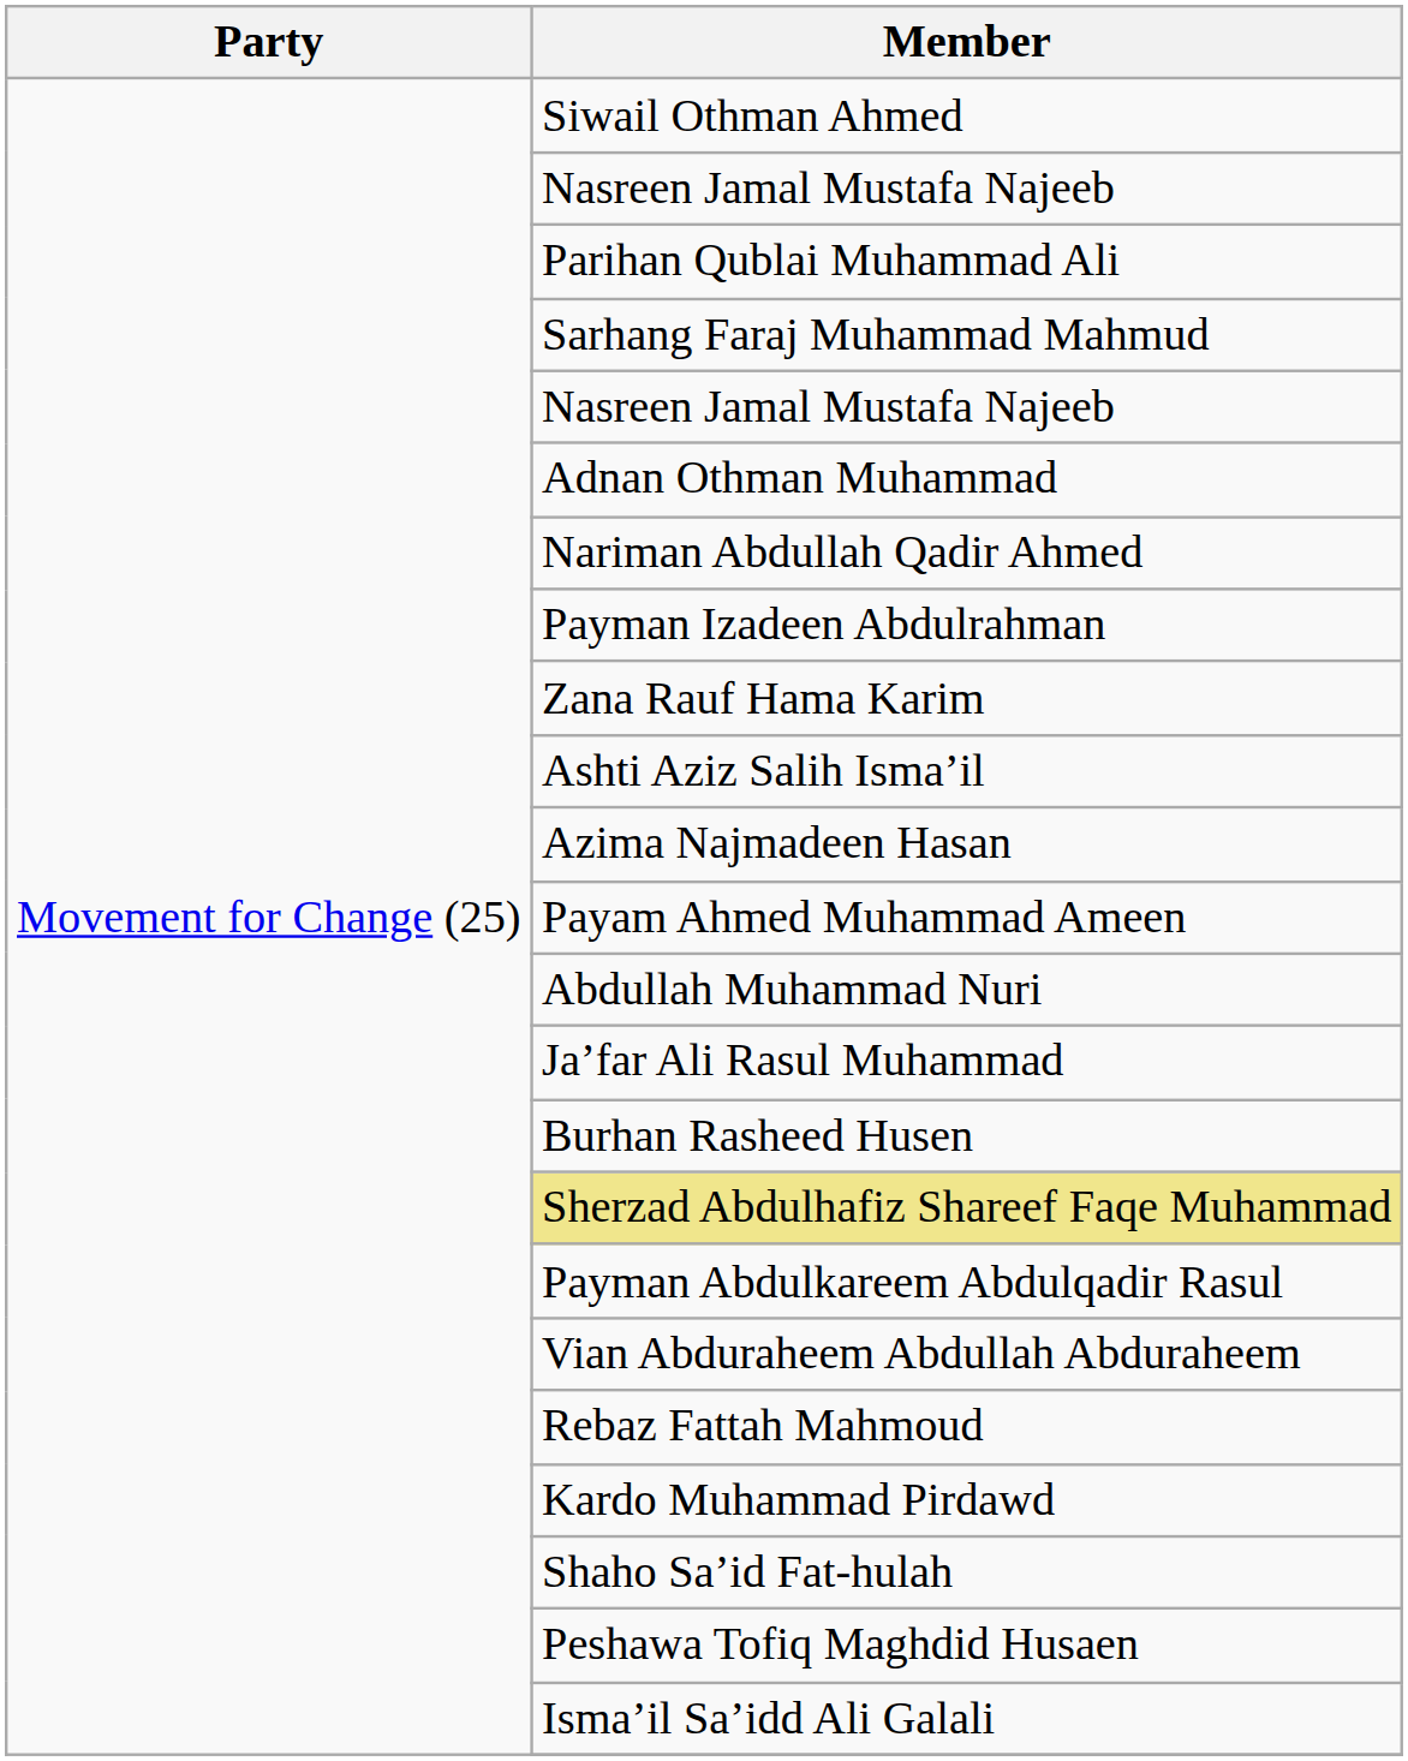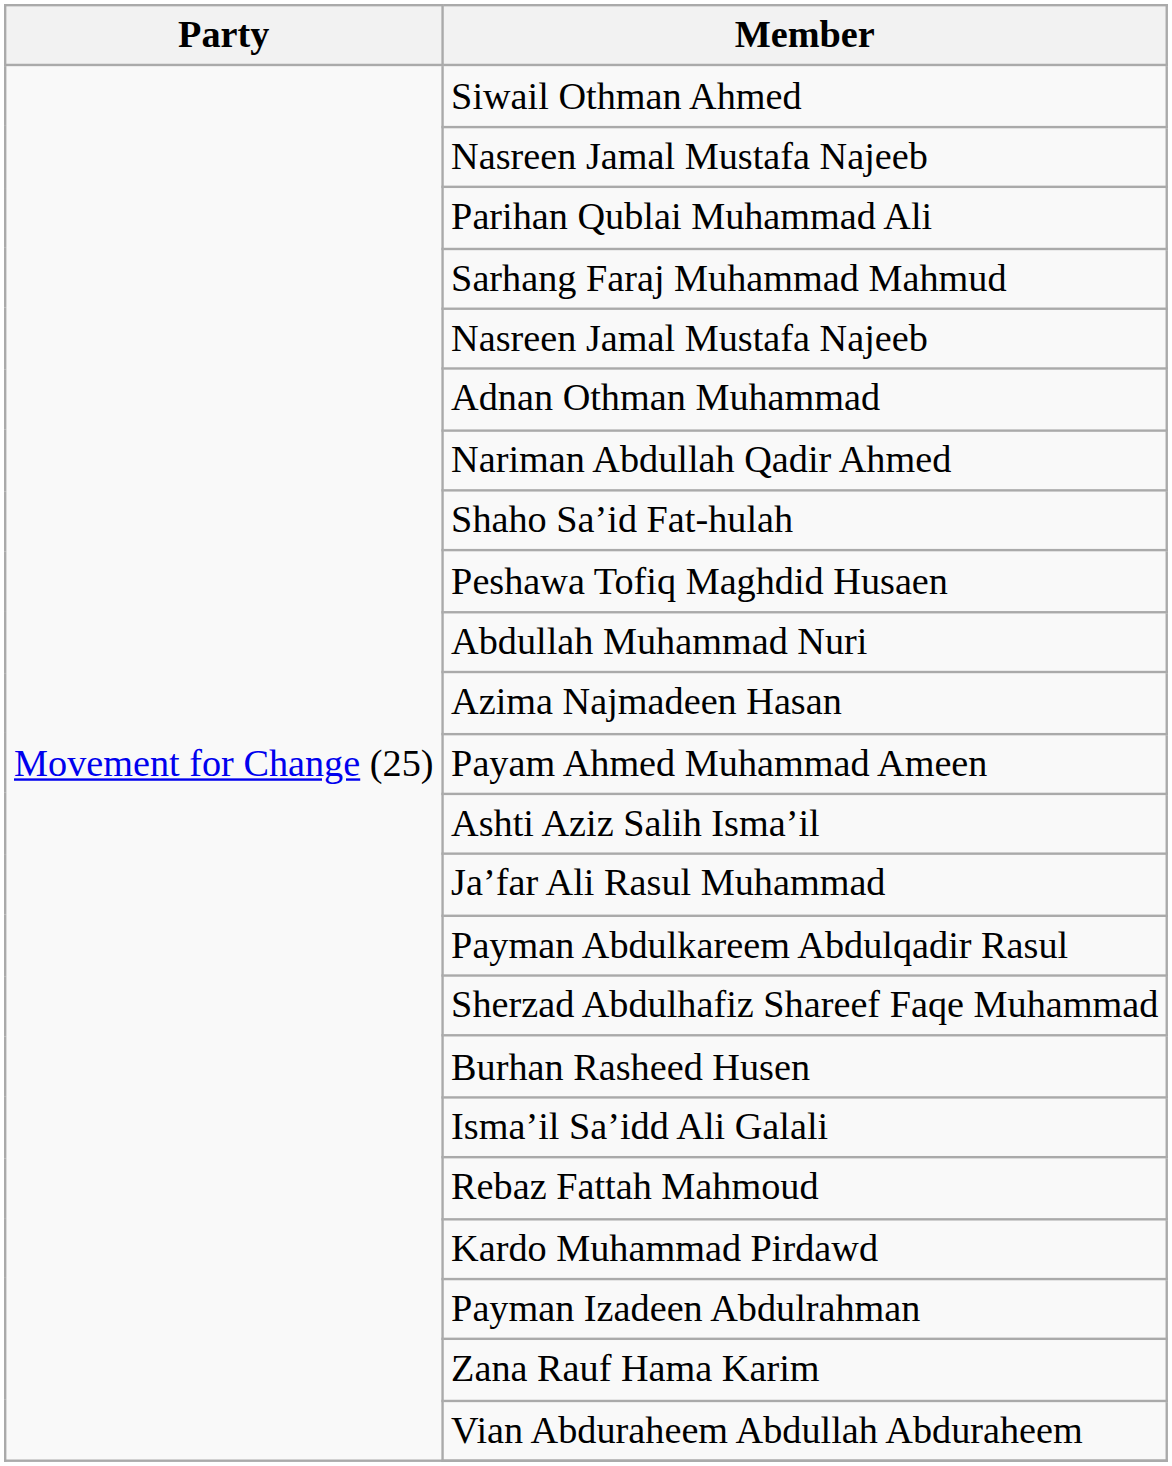row 9 | Member: Payman Izadeen Abdulrahman -> Shaho Sa’id Fat-hulah
row 10 | Member: Zana Rauf Hama Karim -> Peshawa Tofiq Maghdid Husaen
row 11 | Member: Ashti Aziz Salih Isma’il -> Abdullah Muhammad Nuri
row 14 | Member: Abdullah Muhammad Nuri -> Ashti Aziz Salih Isma’il
row 16 | Member: Burhan Rasheed Husen -> Payman Abdulkareem Abdulqadir Rasul
row 17 | Member: khaki background -> no background
row 18 | Member: Payman Abdulkareem Abdulqadir Rasul -> Burhan Rasheed Husen
row 19 | Member: Vian Abduraheem Abdullah Abduraheem -> Isma’il Sa’idd Ali Galali
row 22 | Member: Shaho Sa’id Fat-hulah -> Payman Izadeen Abdulrahman
row 23 | Member: Peshawa Tofiq Maghdid Husaen -> Zana Rauf Hama Karim
row 24 | Member: Isma’il Sa’idd Ali Galali -> Vian Abduraheem Abdullah Abduraheem
